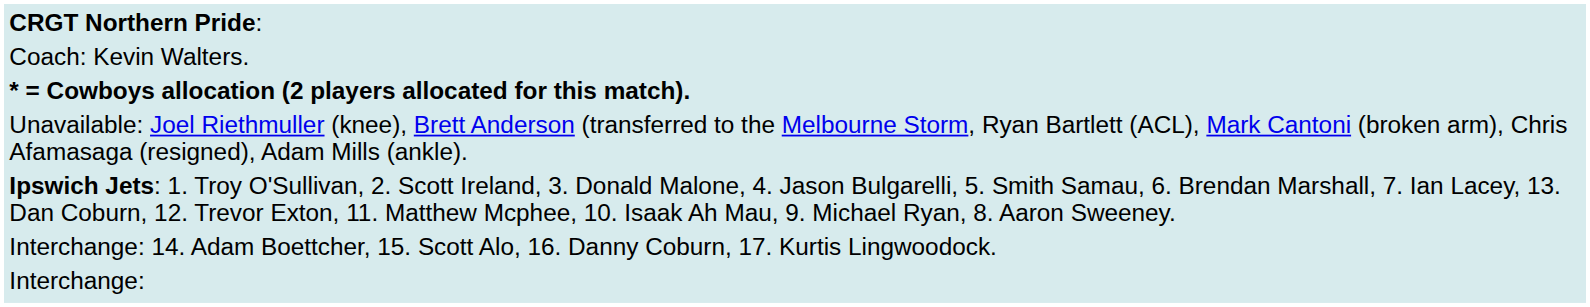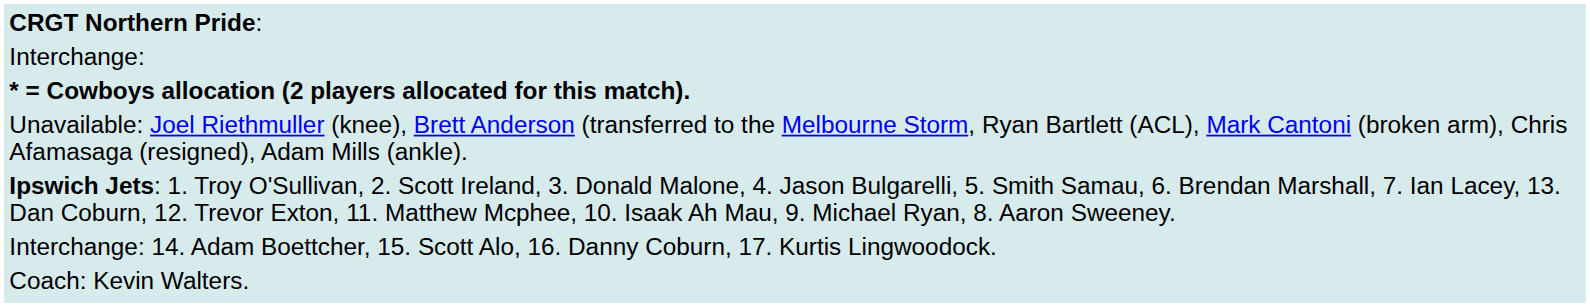row 2 | column 1: Coach: Kevin Walters. -> Interchange:
row 7 | column 1: Interchange: -> Coach: Kevin Walters.
